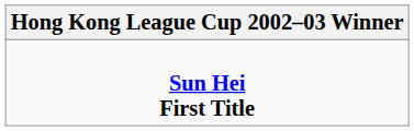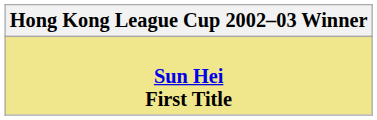row 2 | column 1: no background -> khaki background
